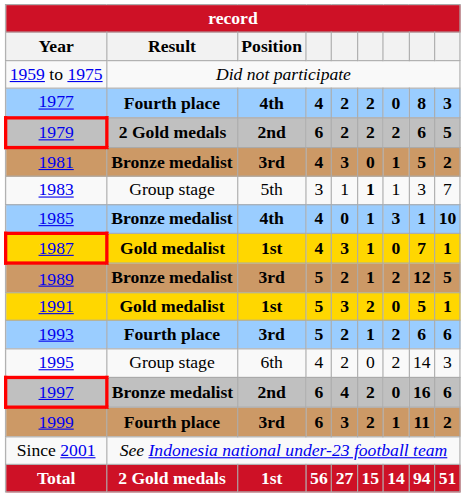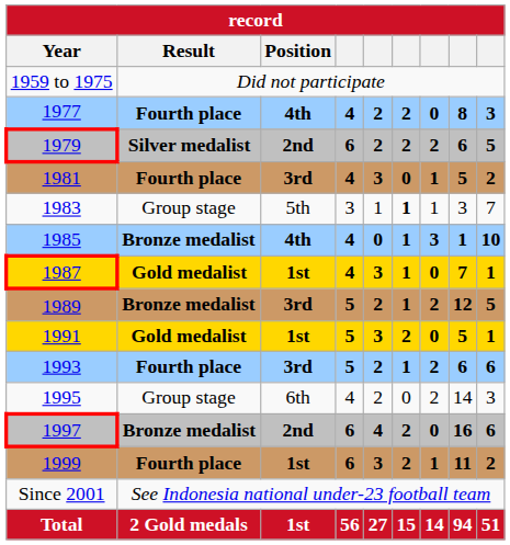1979 | record / Result: 2 Gold medals -> Silver medalist
1981 | record / Result: Bronze medalist -> Fourth place
1999 | record / Position: 3rd -> 1st
